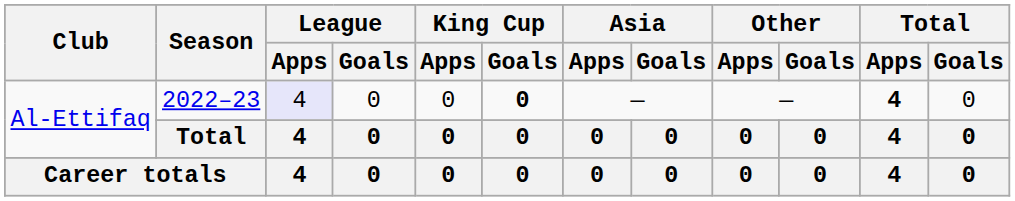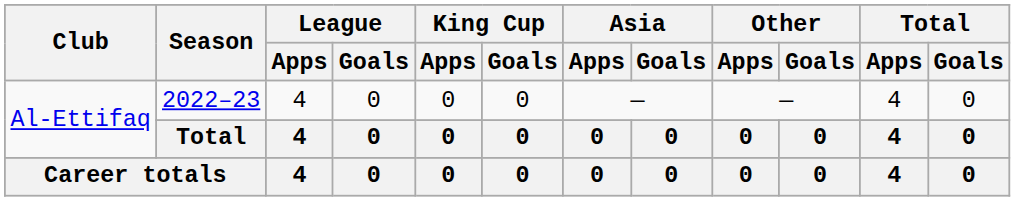Al-Ettifaq / 2022–23 | League / Apps: lavender background -> no background
Al-Ettifaq / 2022–23 | King Cup / Goals: bold -> normal
Al-Ettifaq / 2022–23 | Total / Apps: bold -> normal
